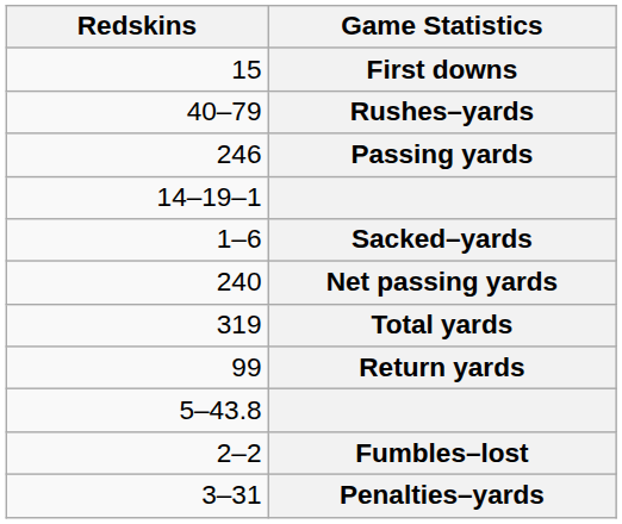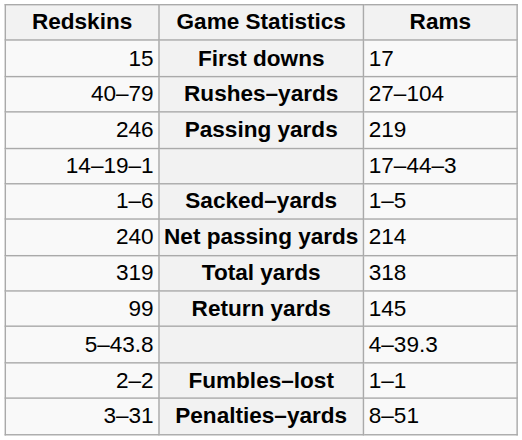+ column: Rams | 17 | 27–104 | 219 | 17–44–3 | 1–5 | 214 | 318 | 145 | 4–39.3 | 1–1 | 8–51
